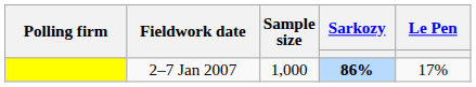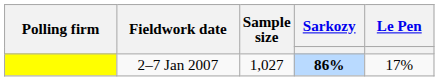2–7 Jan 2007 | Sample size: 1,000 -> 1,027
